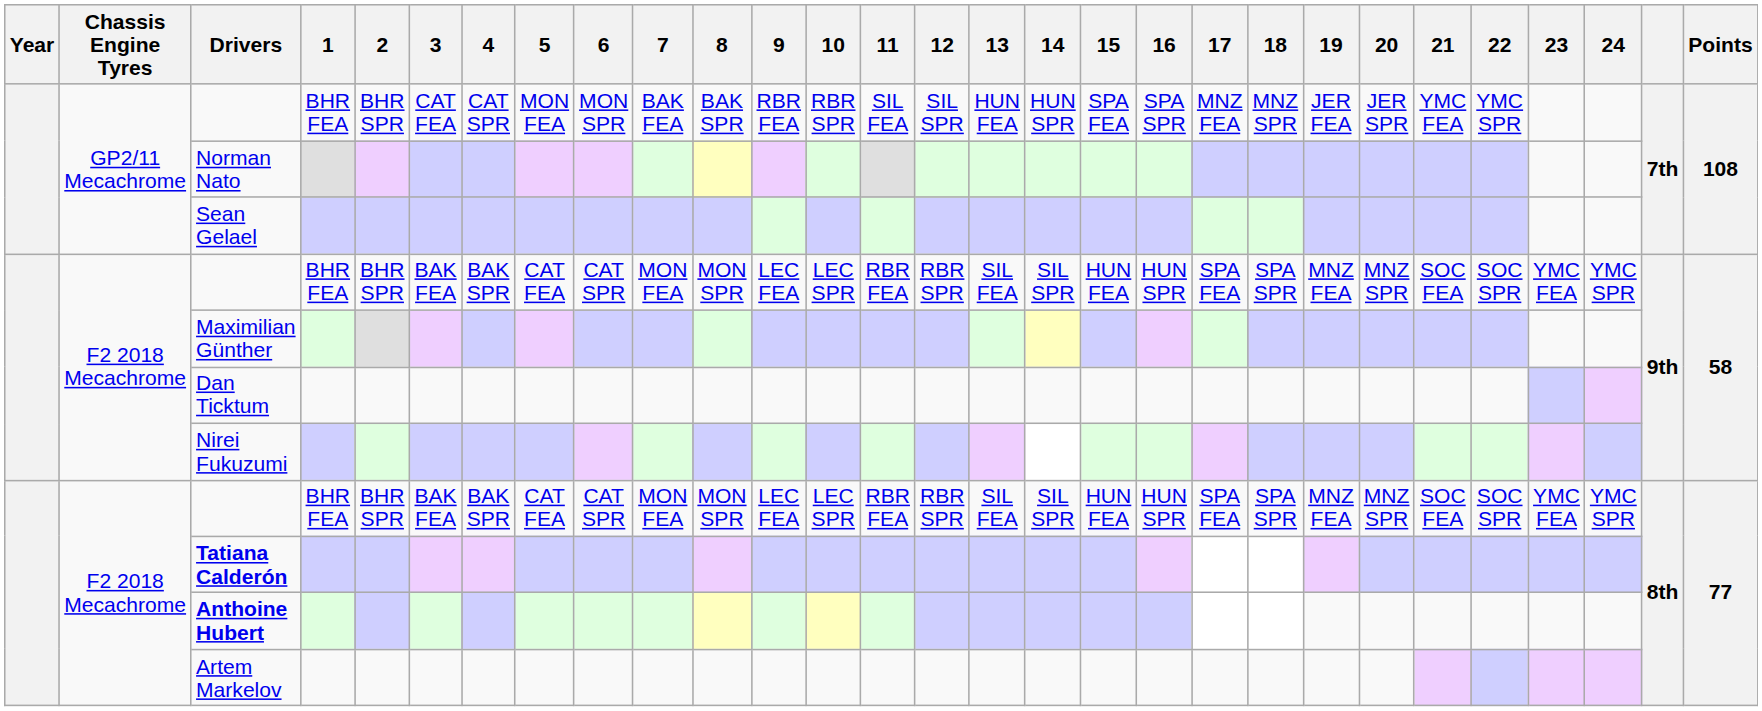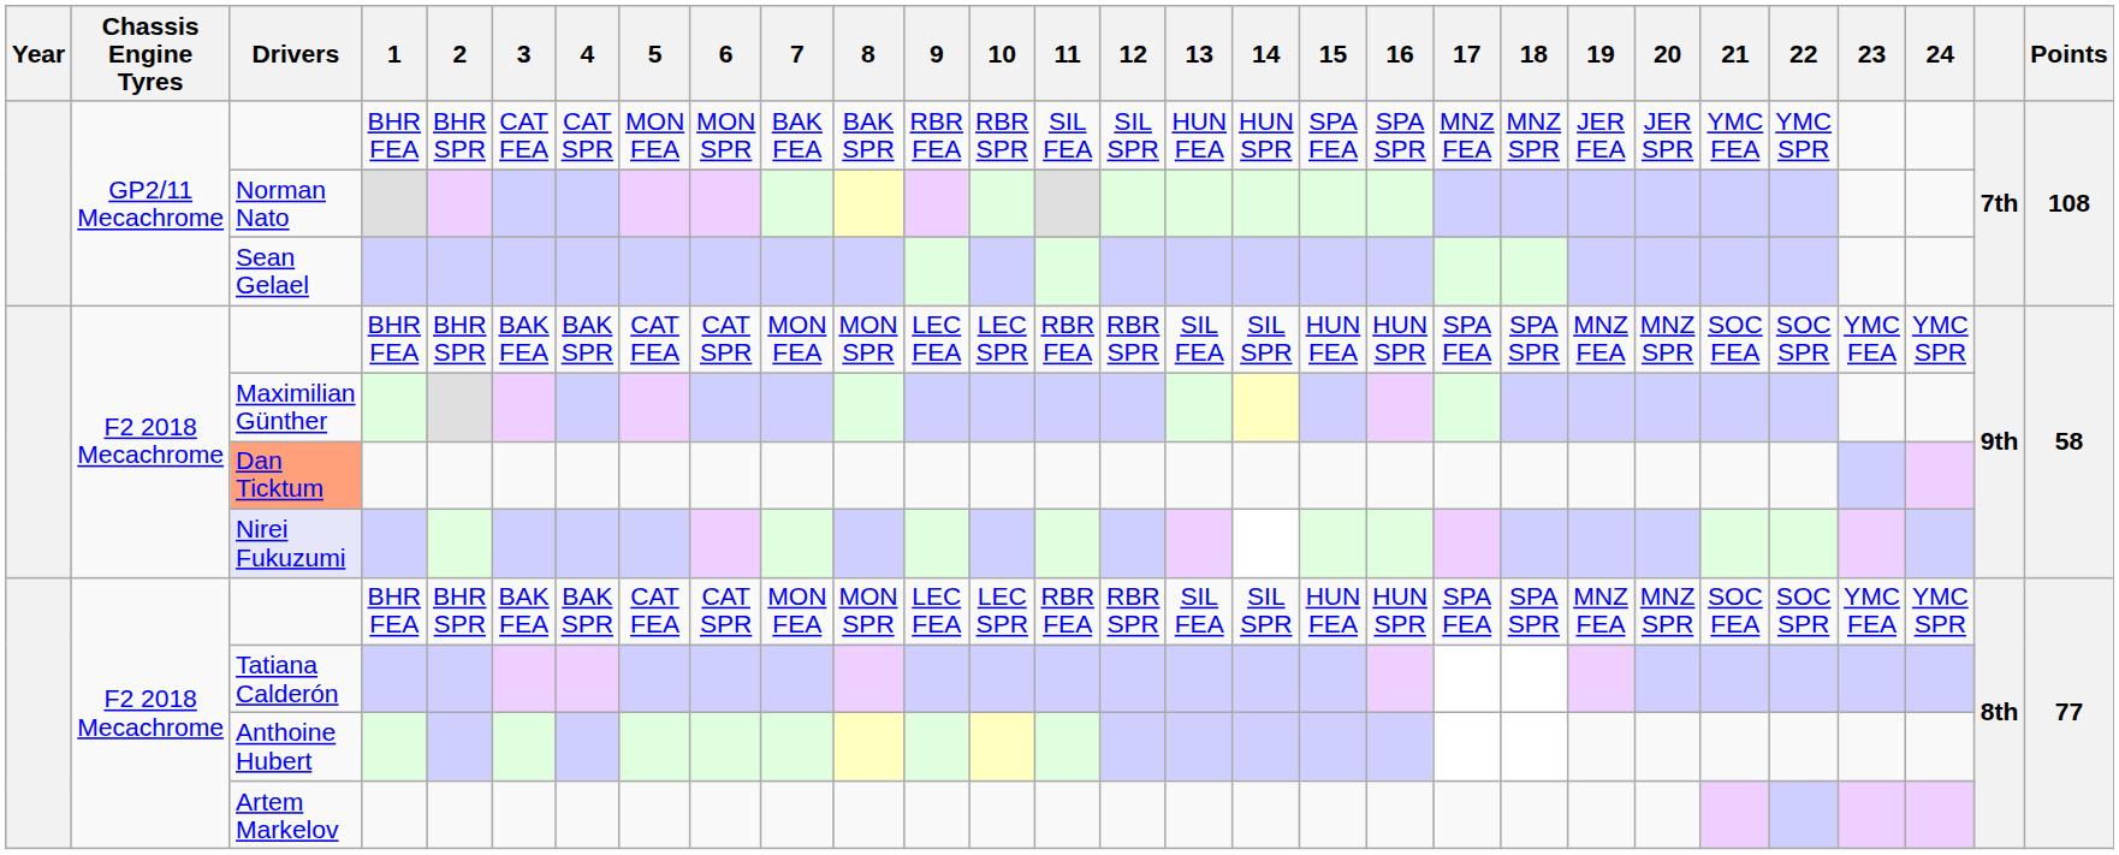Dan Ticktum | Drivers: no background -> lightsalmon background
Nirei Fukuzumi | Drivers: no background -> lavender background
Tatiana Calderón | Drivers: bold -> normal
Anthoine Hubert | Drivers: bold -> normal
